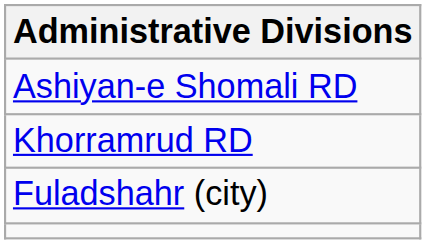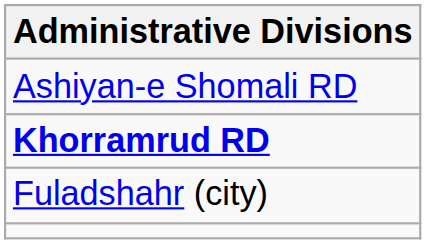row 3 | column 1: normal -> bold
